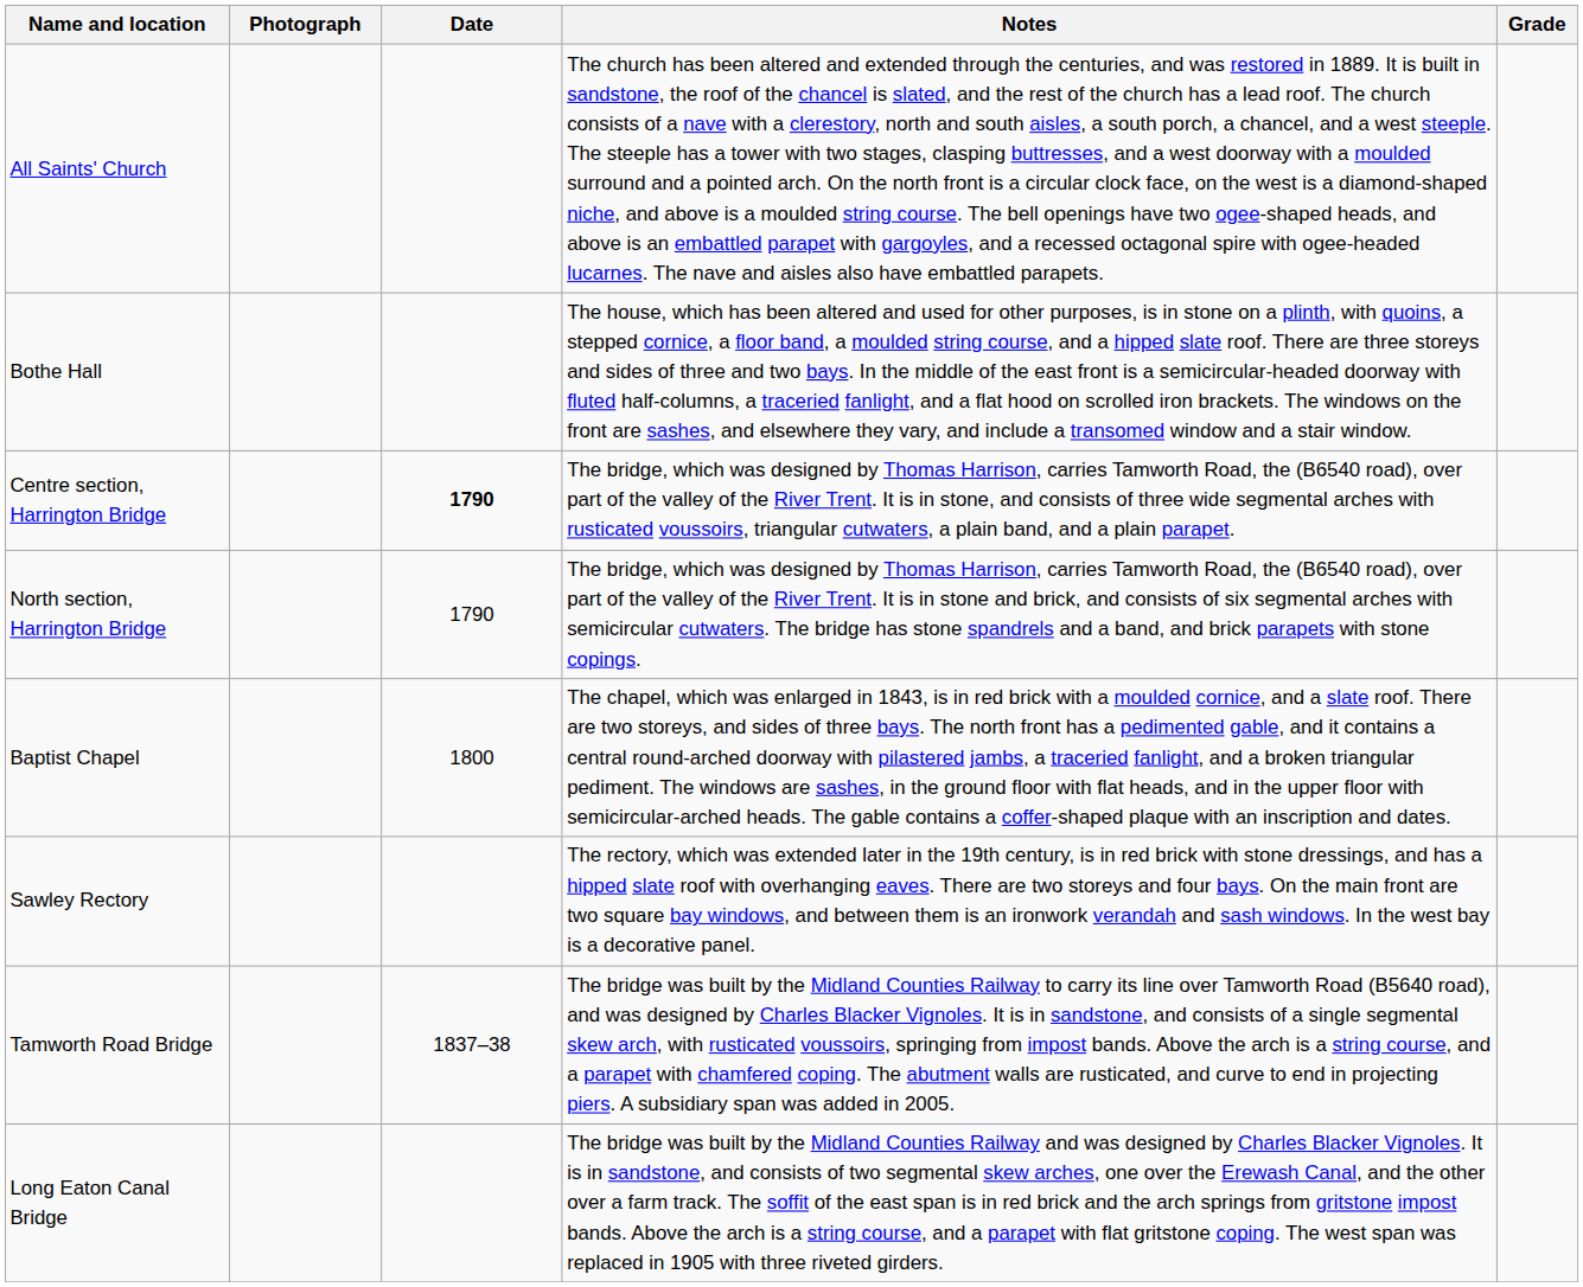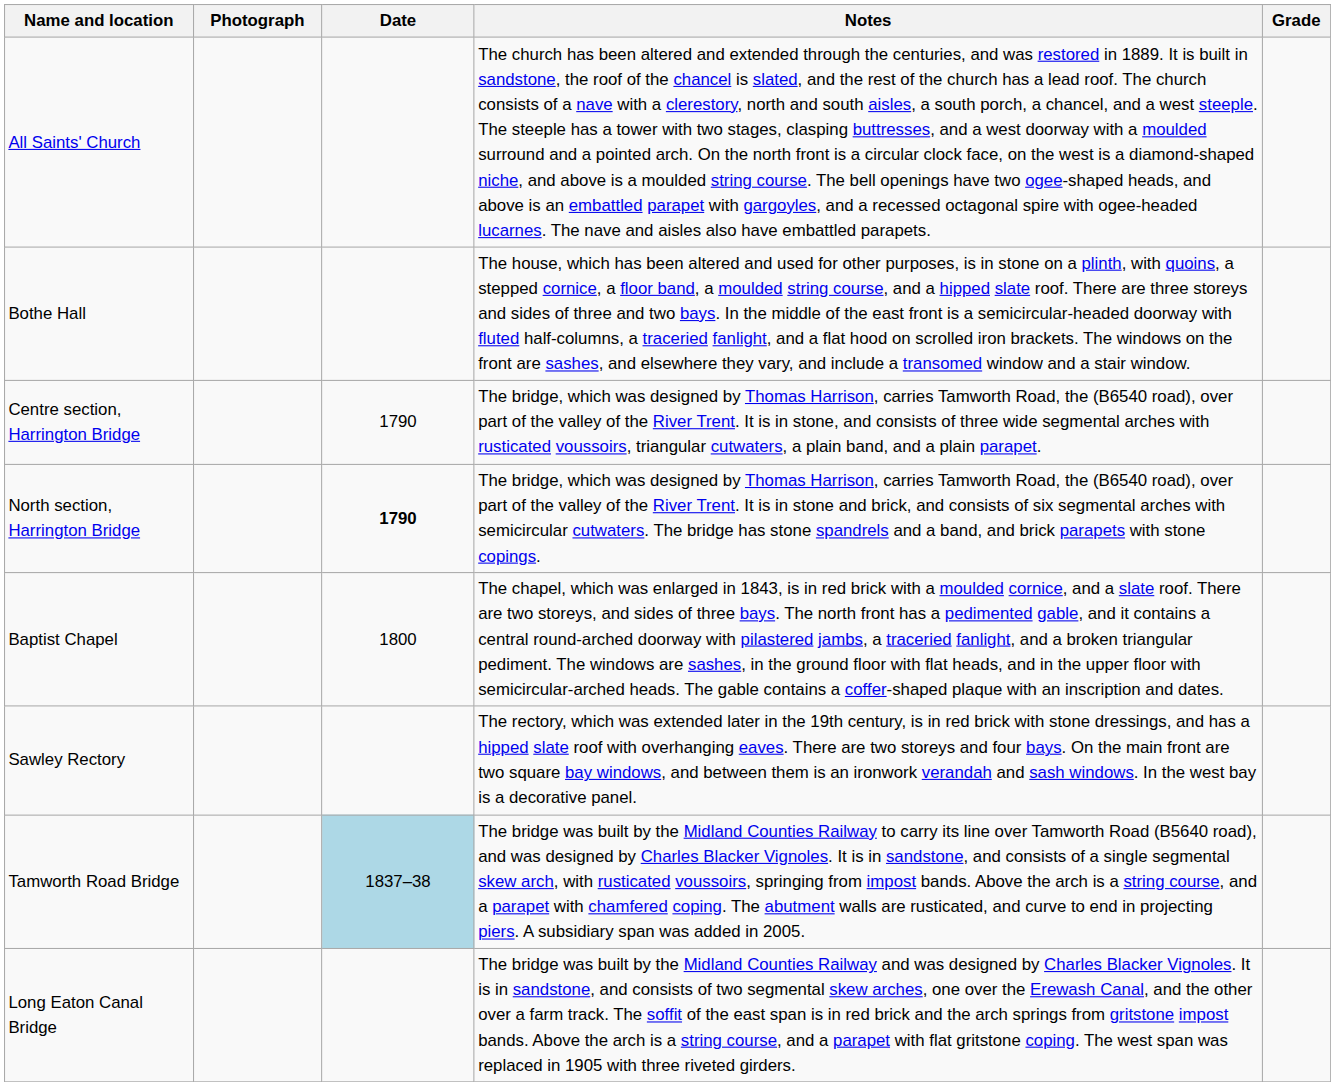Centre section, Harrington Bridge | Date: bold -> normal
North section, Harrington Bridge | Date: normal -> bold
Tamworth Road Bridge | Date: no background -> lightblue background
